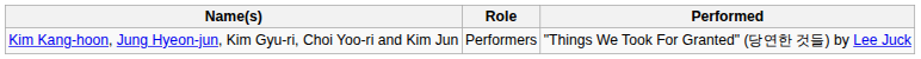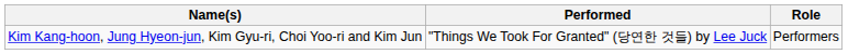columns swapped: Role <-> Performed
